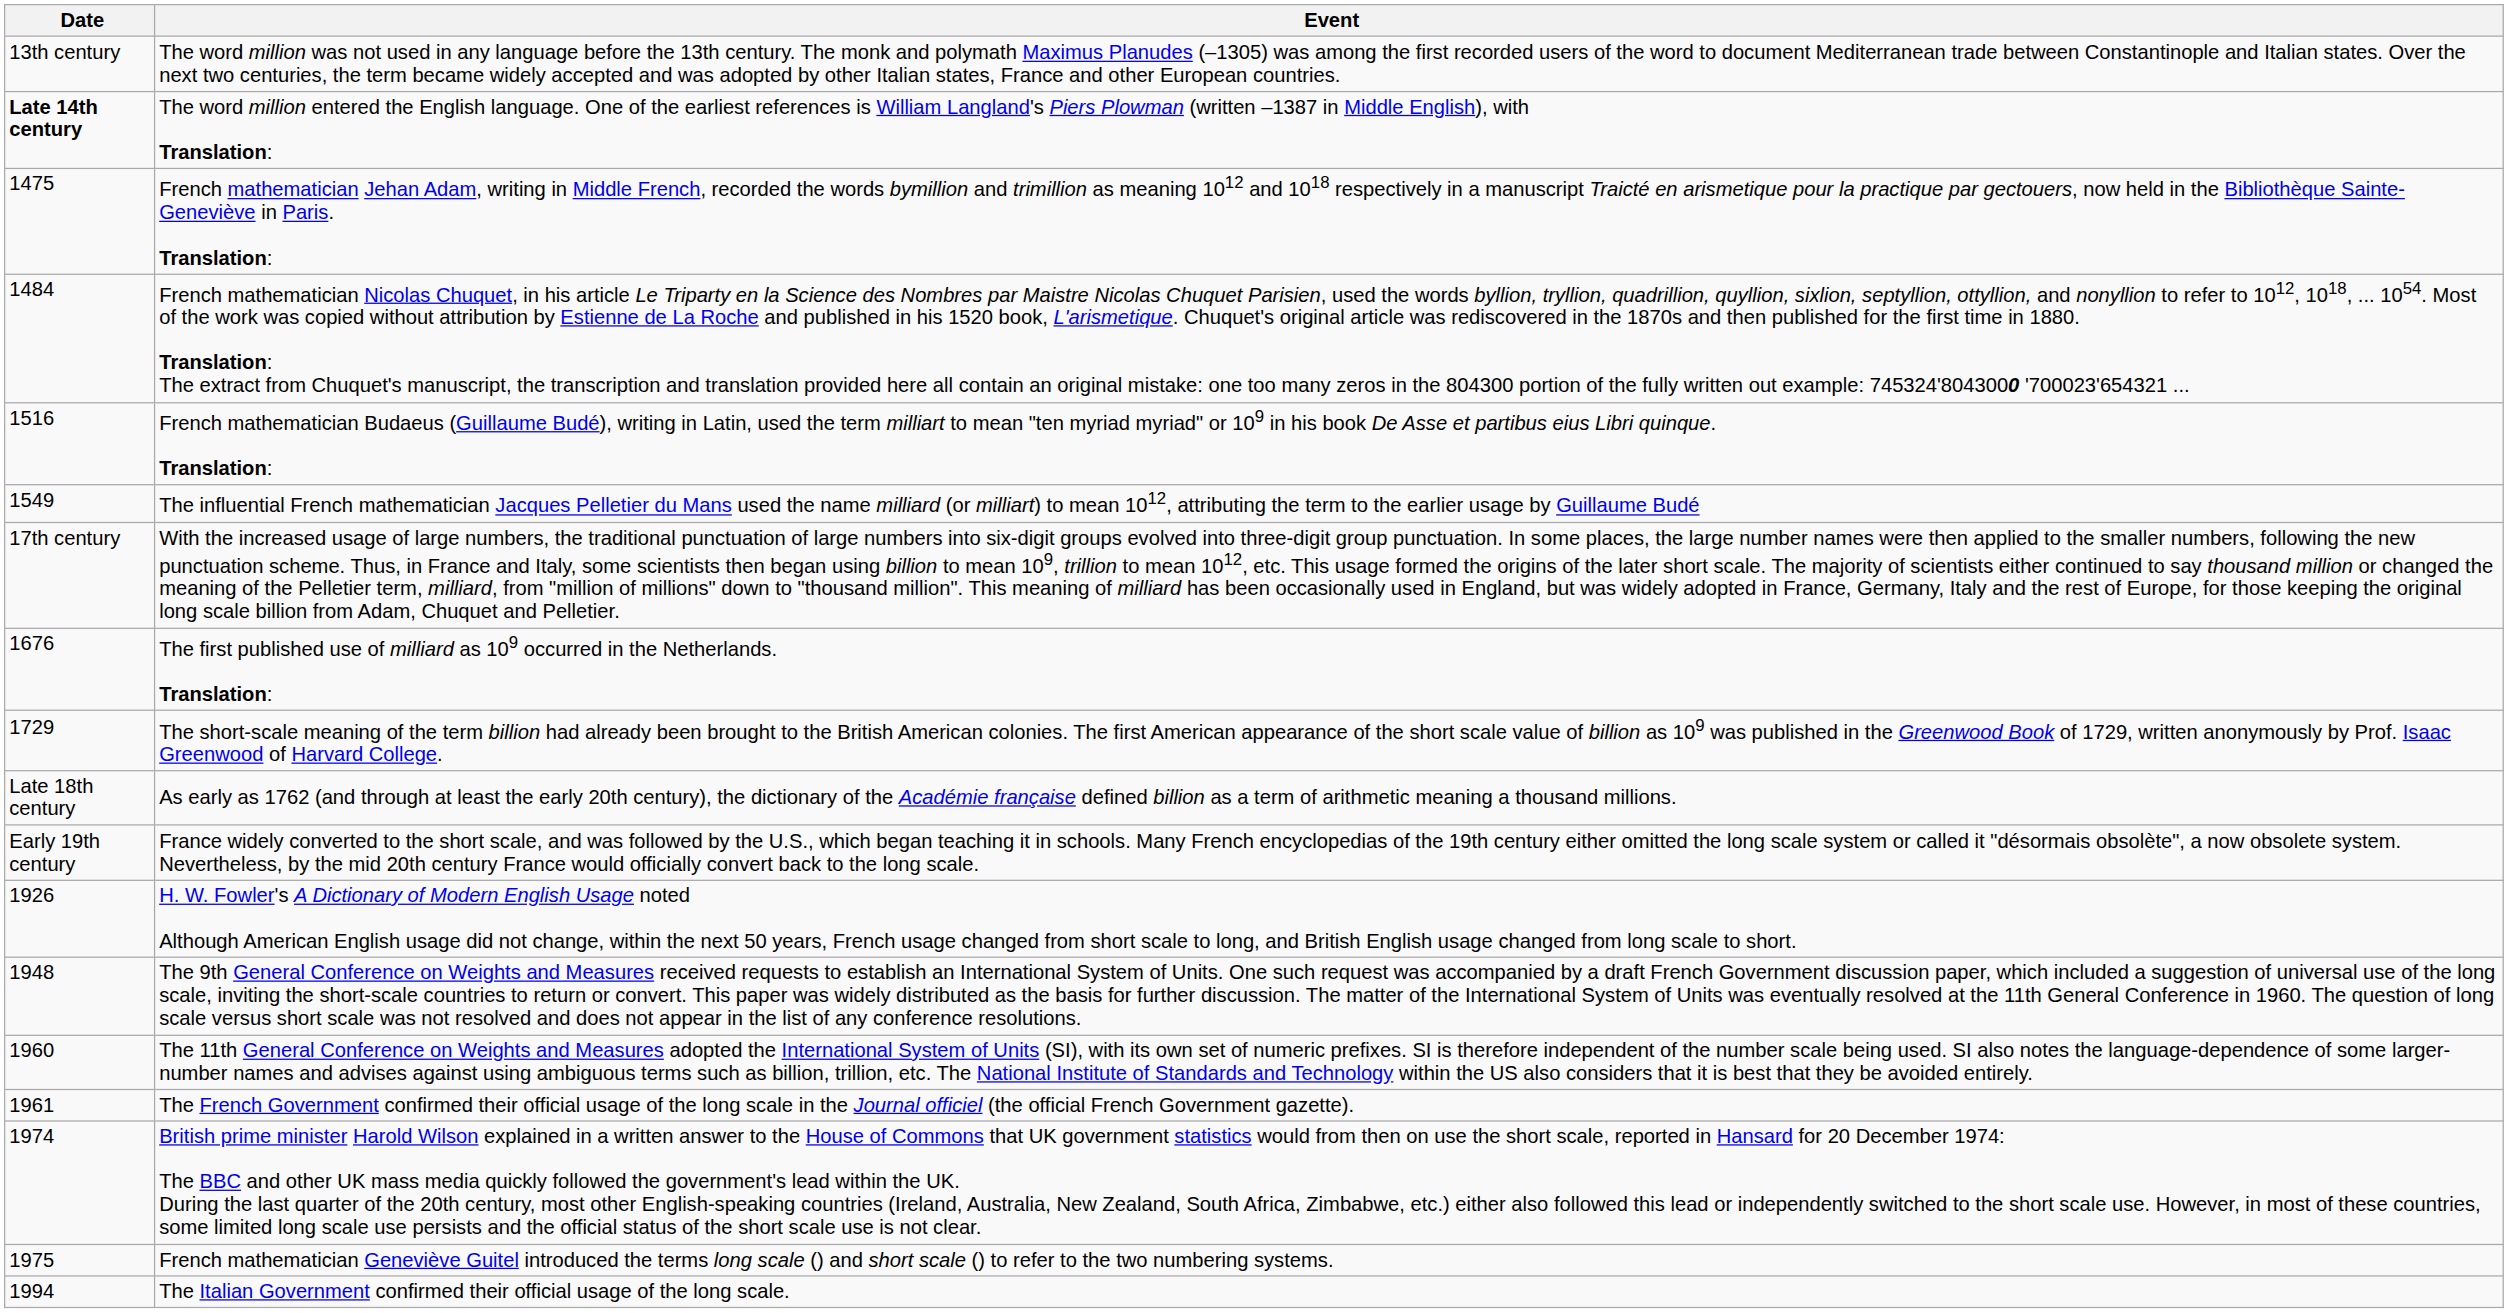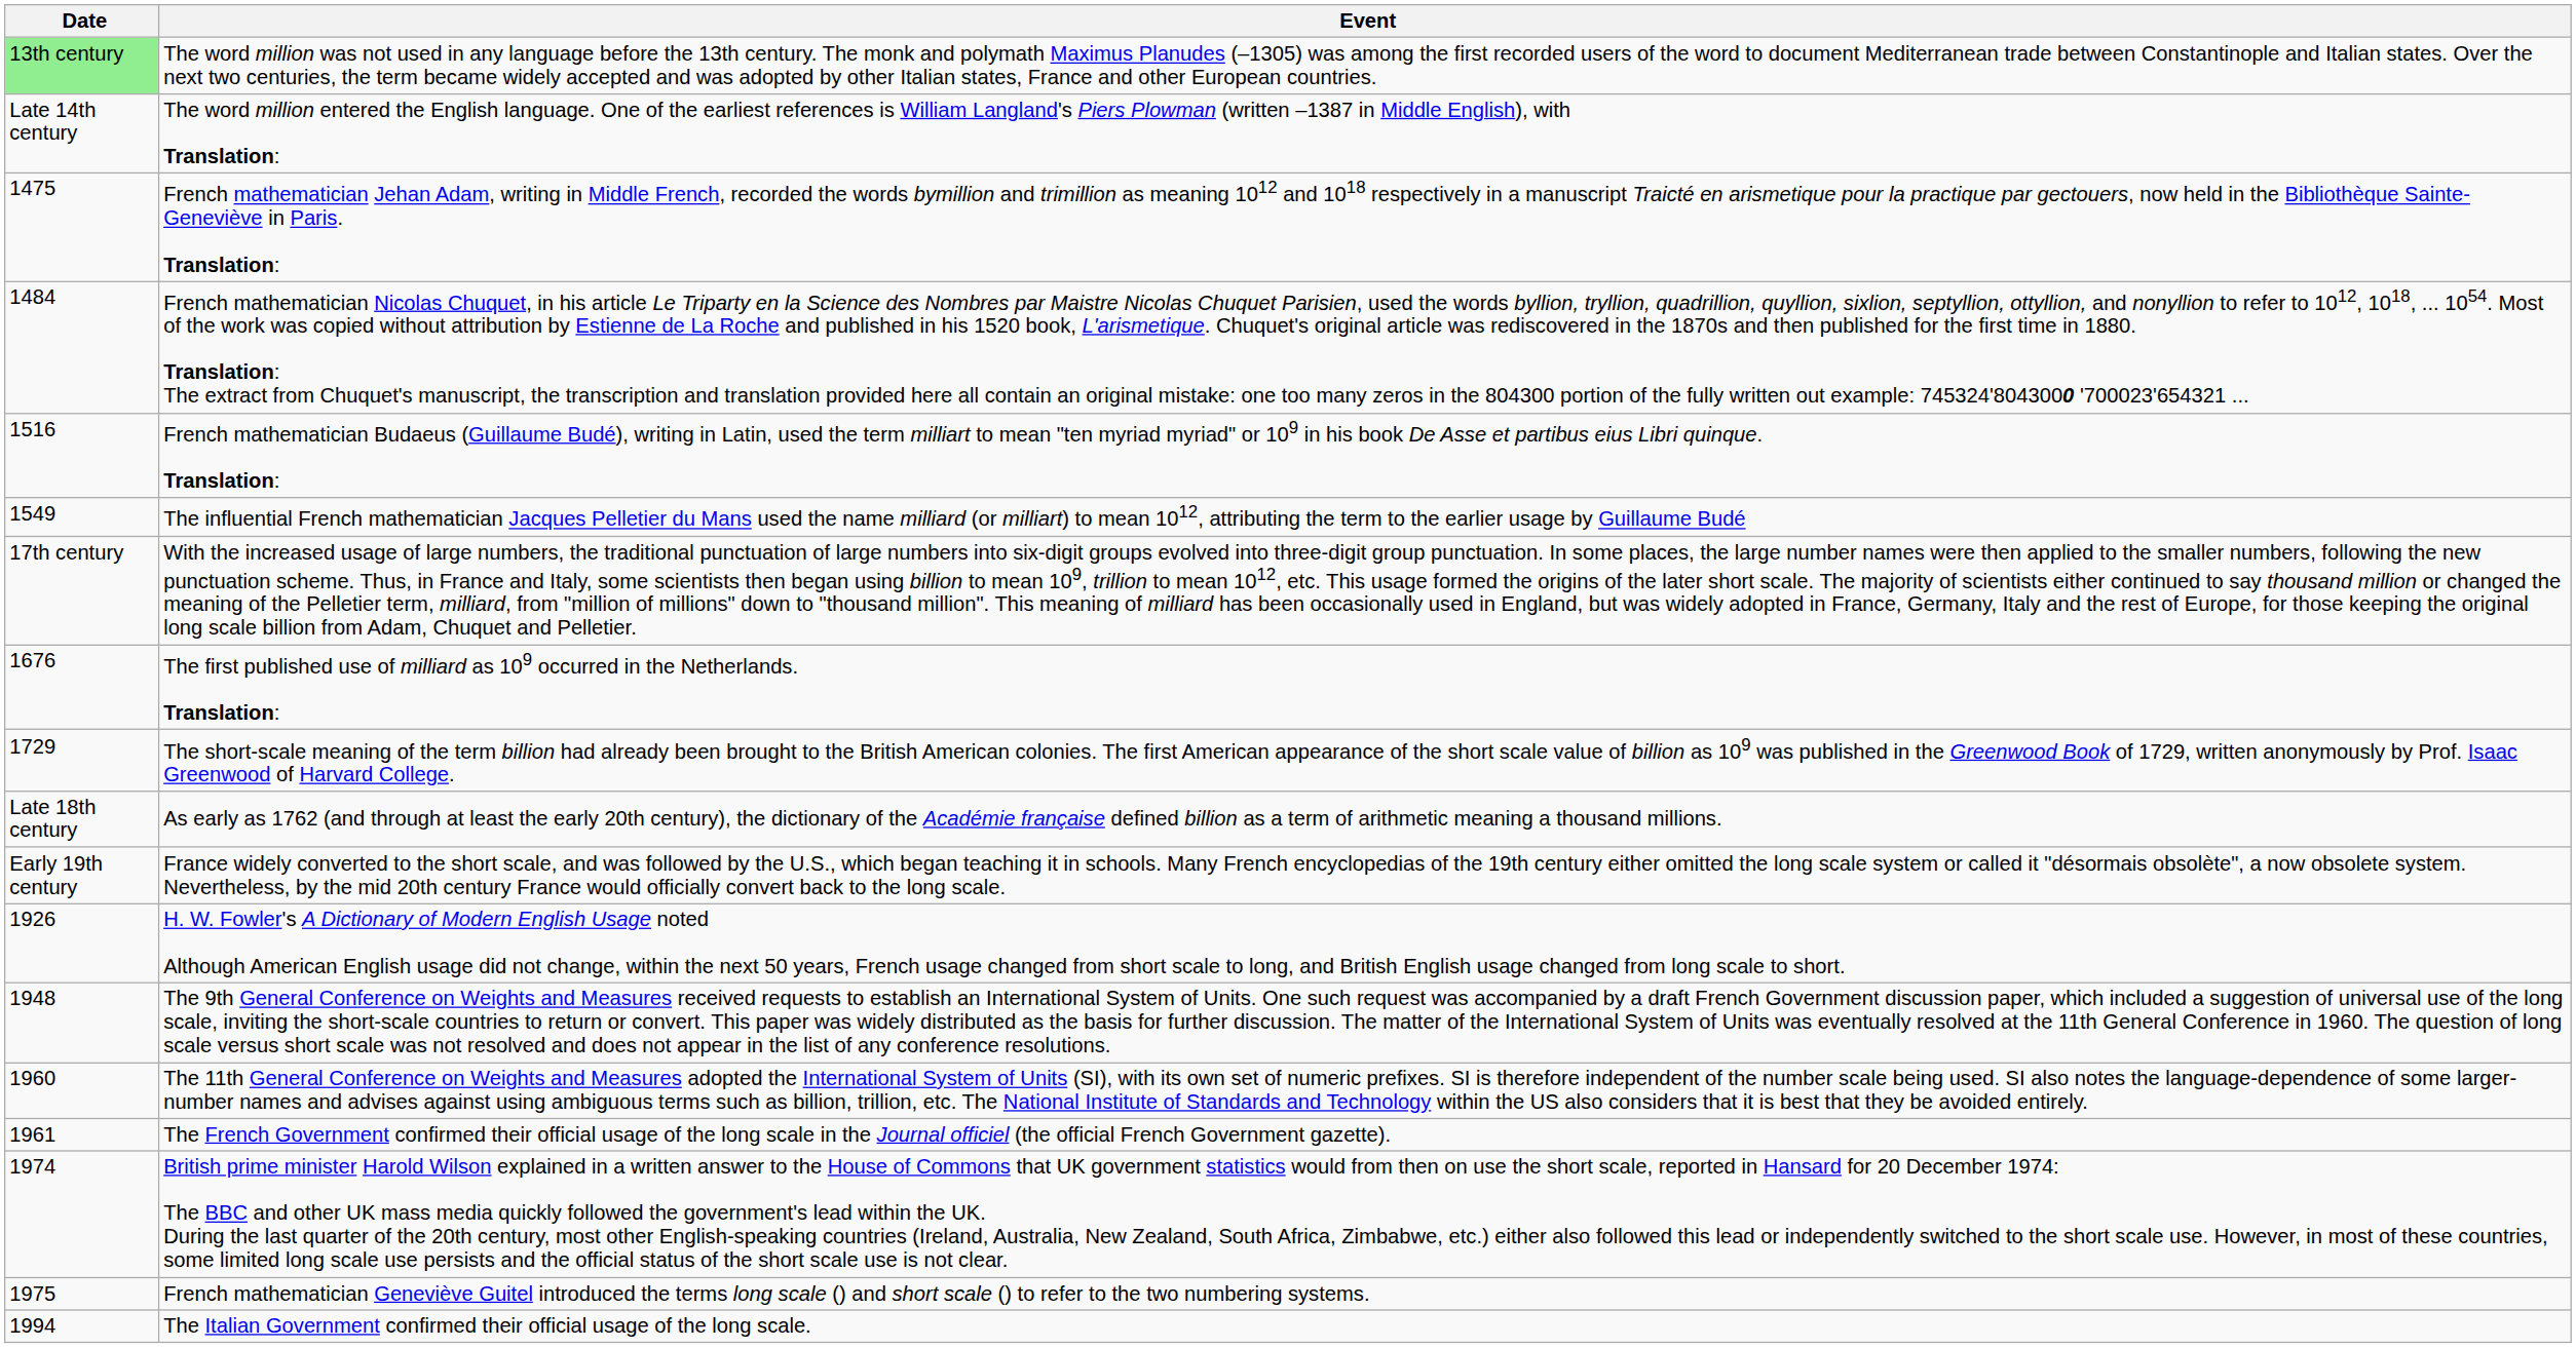row 2 | Date: no background -> lightgreen background
row 3 | Date: bold -> normal
